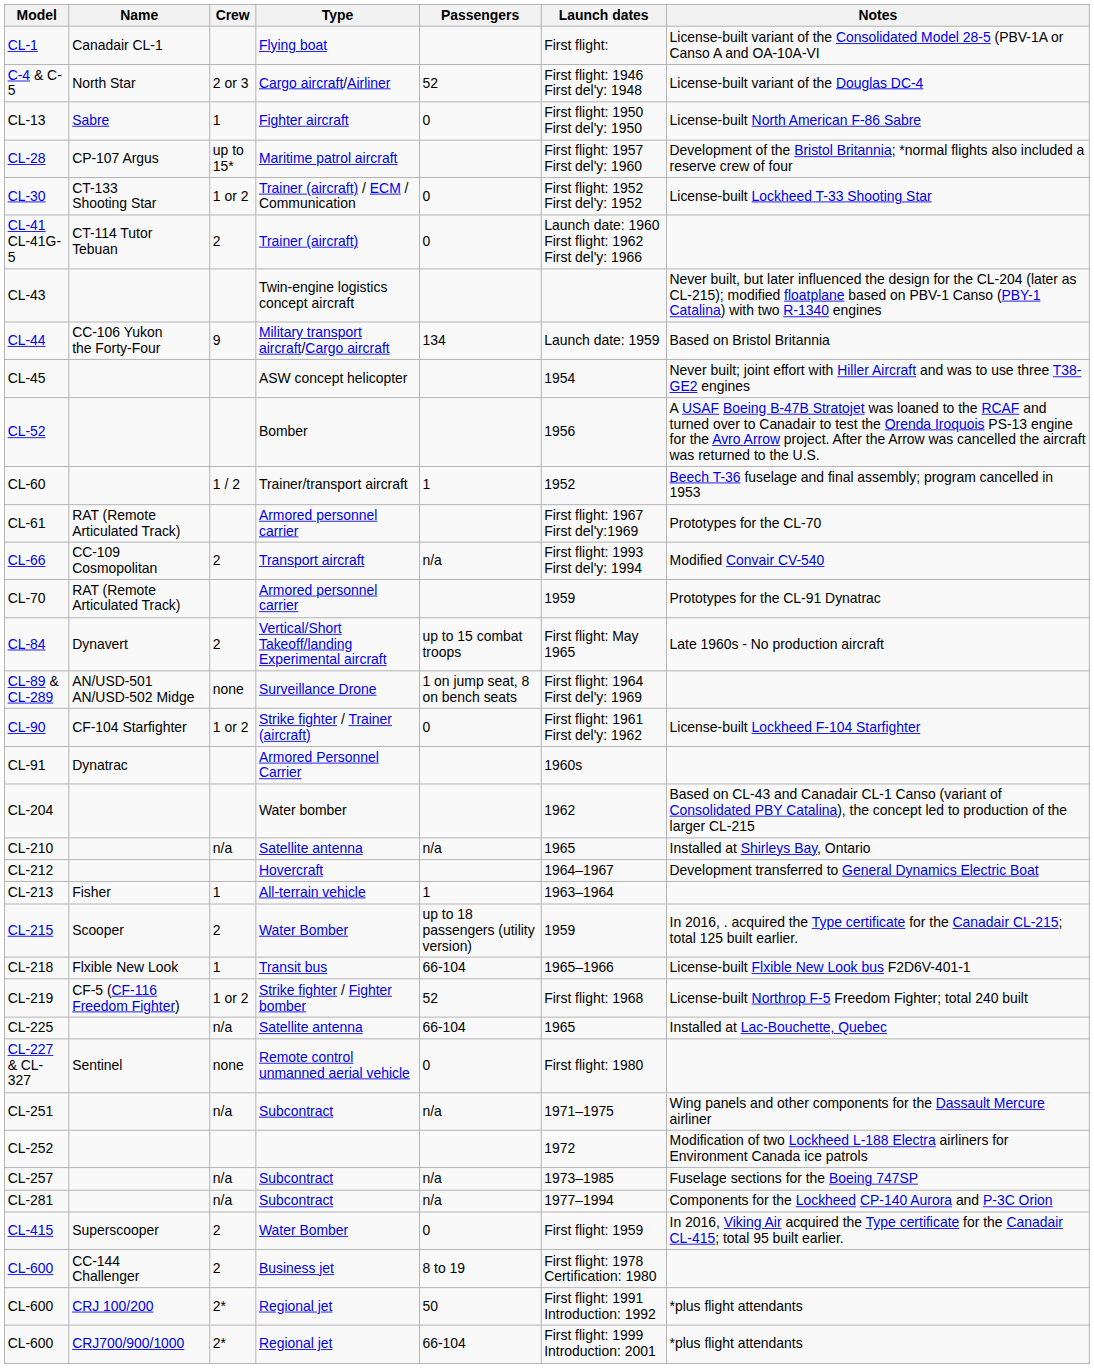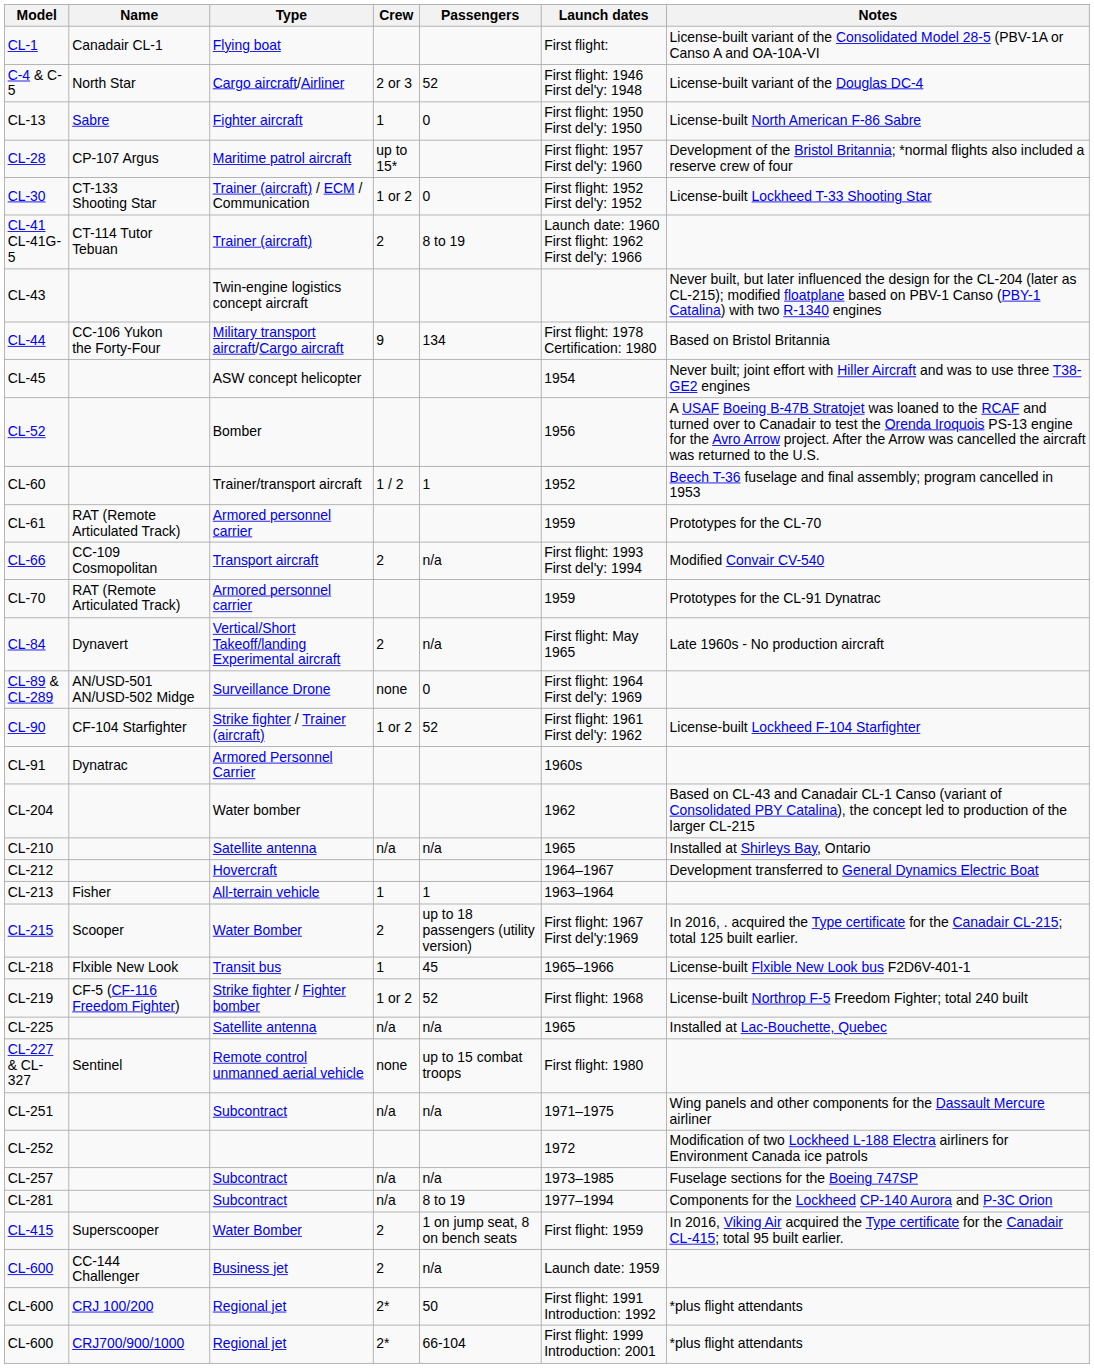columns swapped: Type <-> Crew
CL-41 CL-41G-5 | Passengers: 0 -> 8 to 19
CL-44 | Launch dates: Launch date: 1959 -> First flight: 1978 Certification: 1980
CL-61 | Launch dates: First flight: 1967 First del'y:1969 -> 1959
CL-84 | Passengers: up to 15 combat troops -> n/a
CL-89 & CL-289 | Passengers: 1 on jump seat, 8 on bench seats -> 0
CL-90 | Passengers: 0 -> 52
CL-215 | Launch dates: 1959 -> First flight: 1967 First del'y:1969
CL-218 | Passengers: 66-104 -> 45
CL-225 | Passengers: 66-104 -> n/a
CL-227 & CL-327 | Passengers: 0 -> up to 15 combat troops
CL-281 | Passengers: n/a -> 8 to 19
CL-415 | Passengers: 0 -> 1 on jump seat, 8 on bench seats
CL-600 / CC-144 Challenger | Passengers: 8 to 19 -> n/a
CL-600 / CC-144 Challenger | Launch dates: First flight: 1978 Certification: 1980 -> Launch date: 1959
